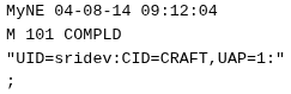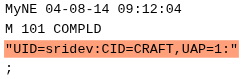row 3 | column 1: no background -> lightsalmon background
